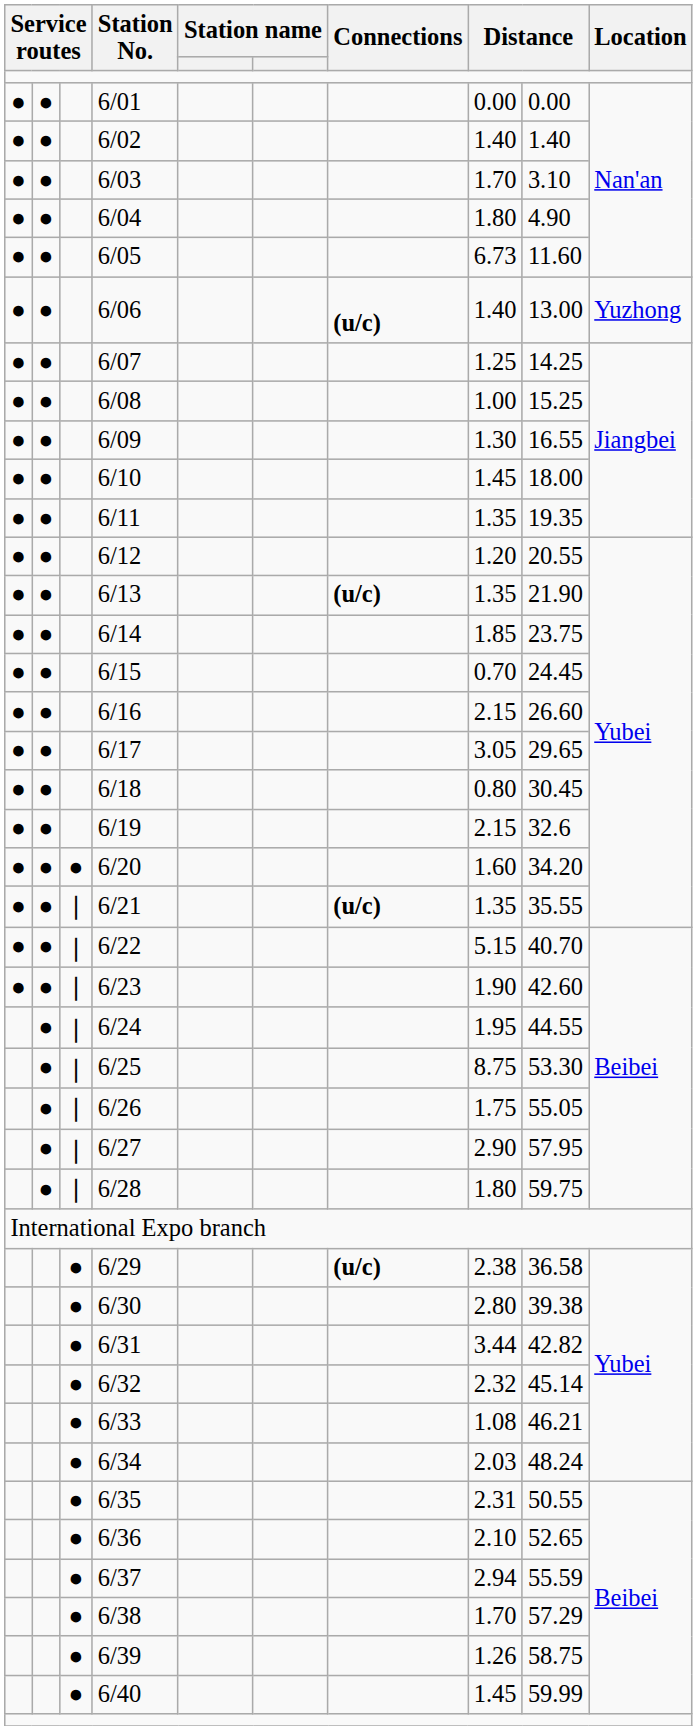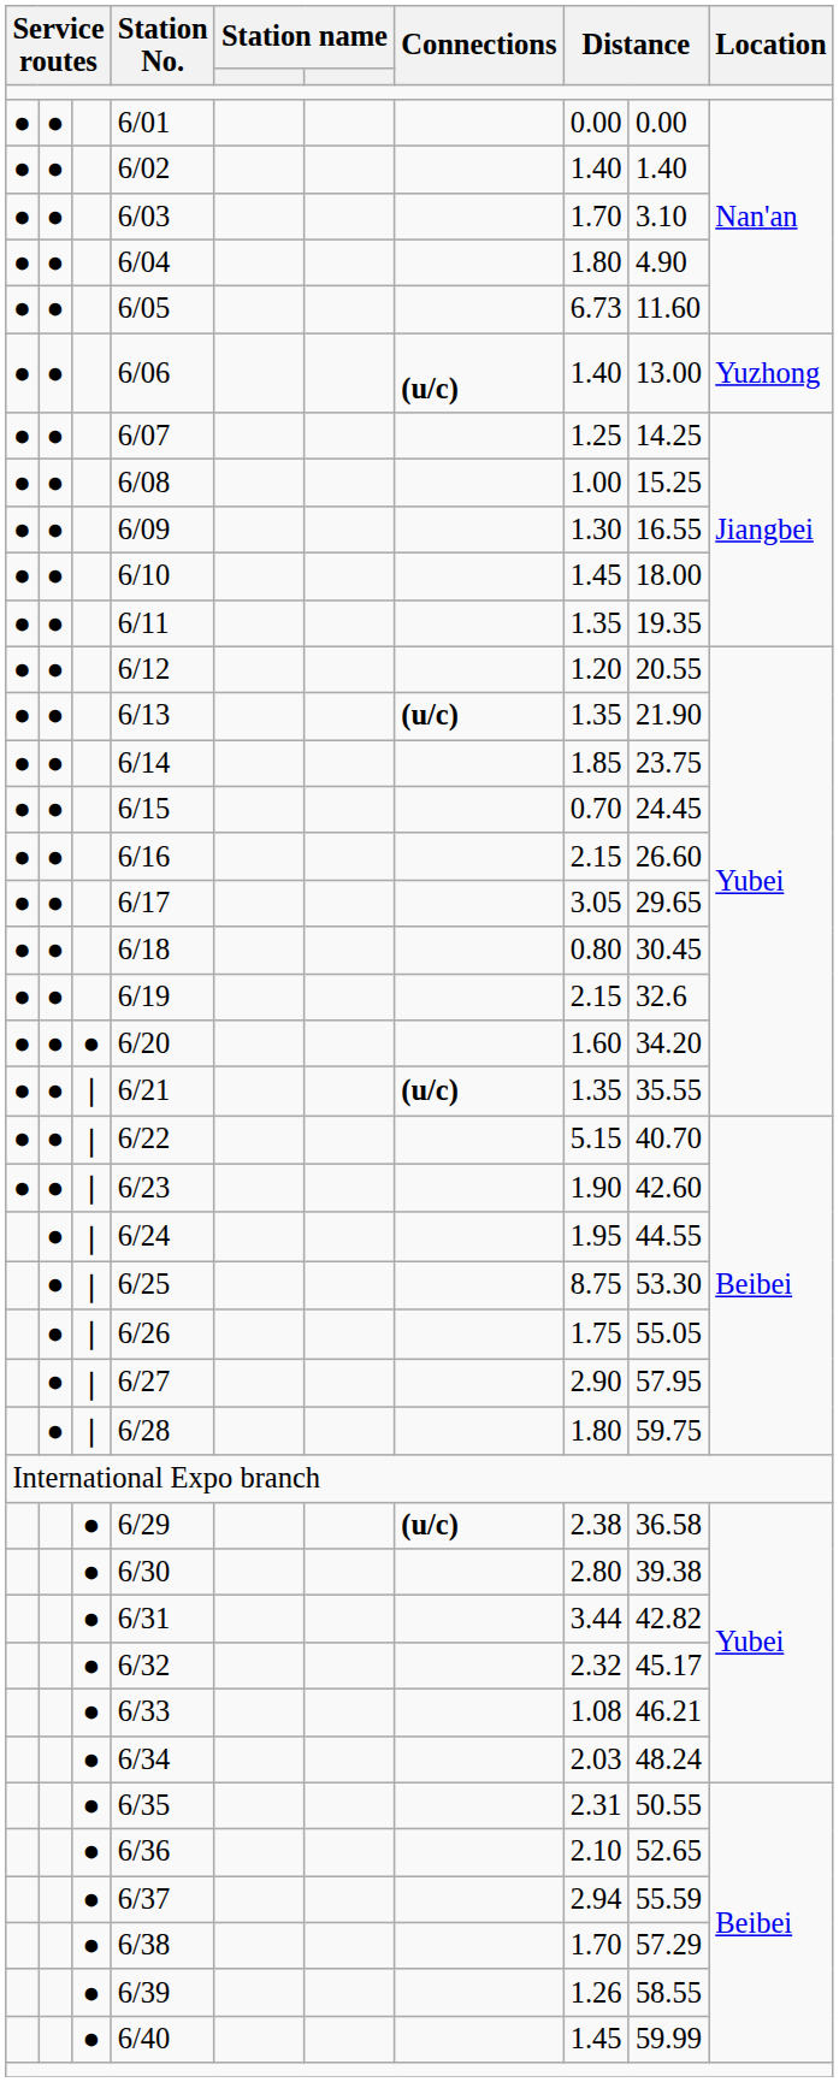6/32 | column 9: 45.14 -> 45.17
6/39 | column 9: 58.75 -> 58.55
